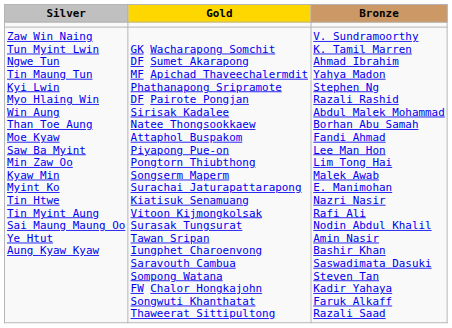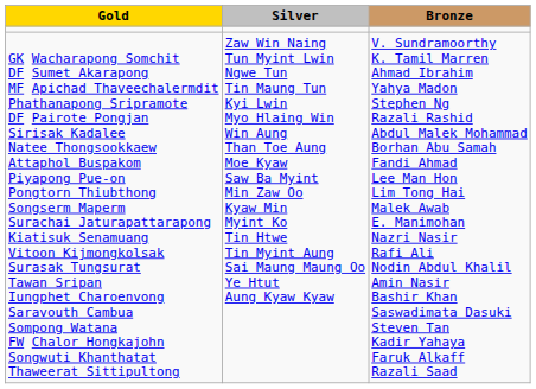columns swapped: Gold <-> Silver
